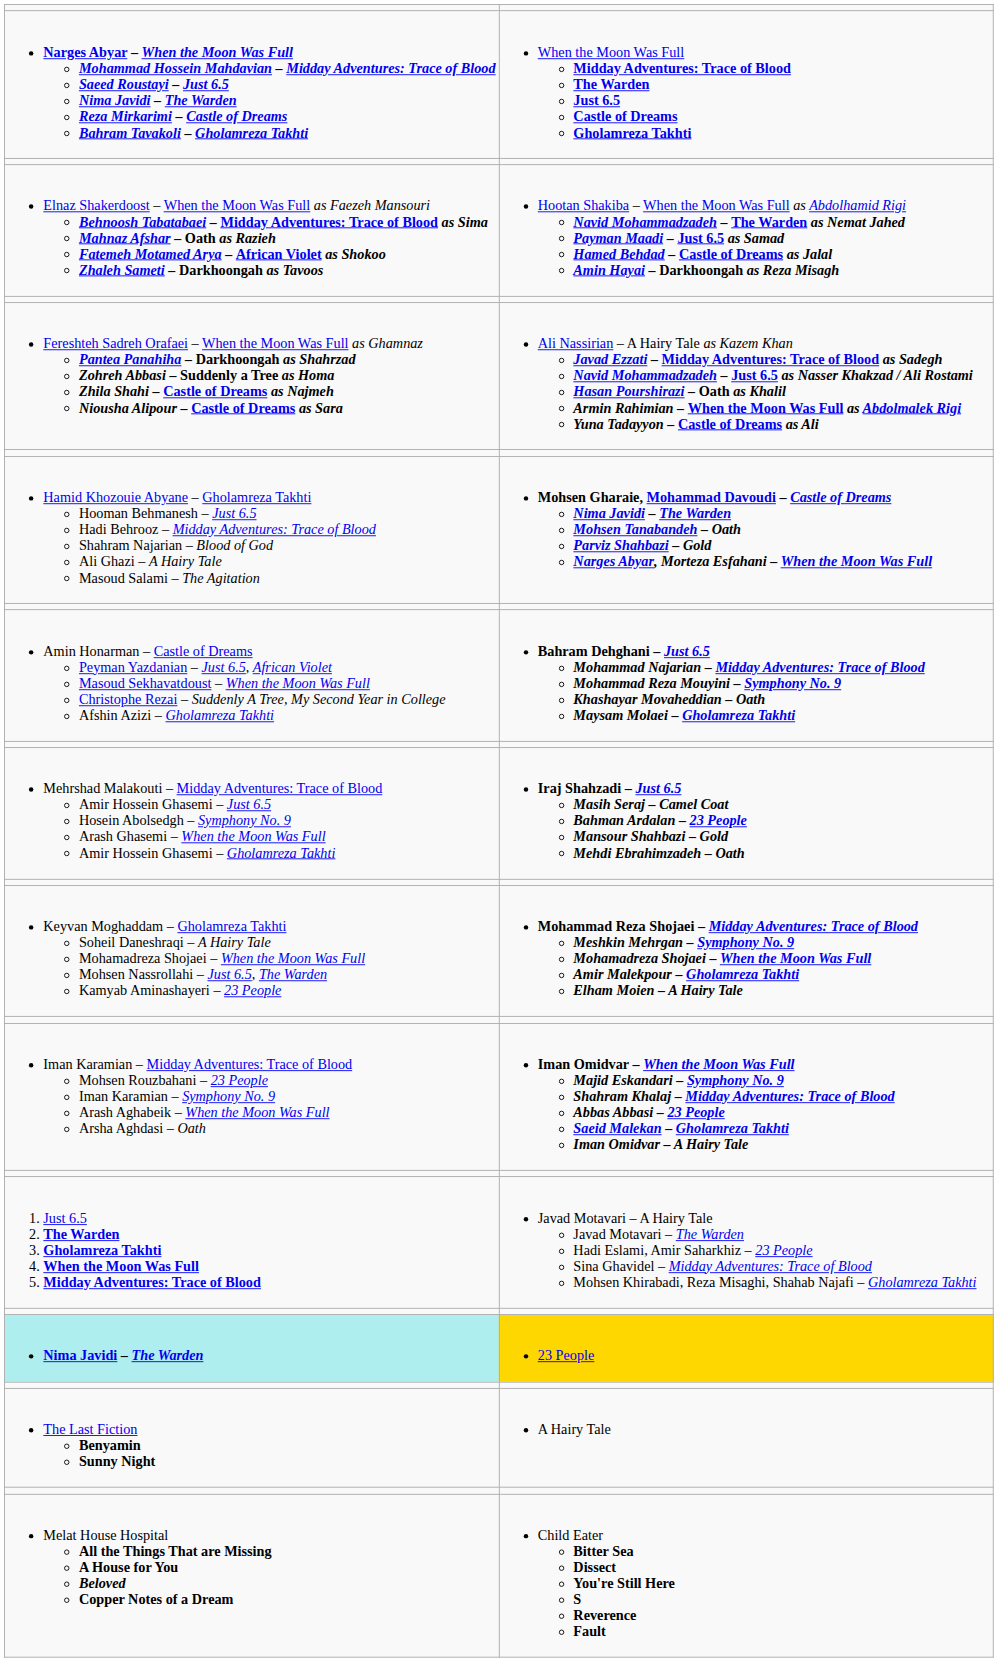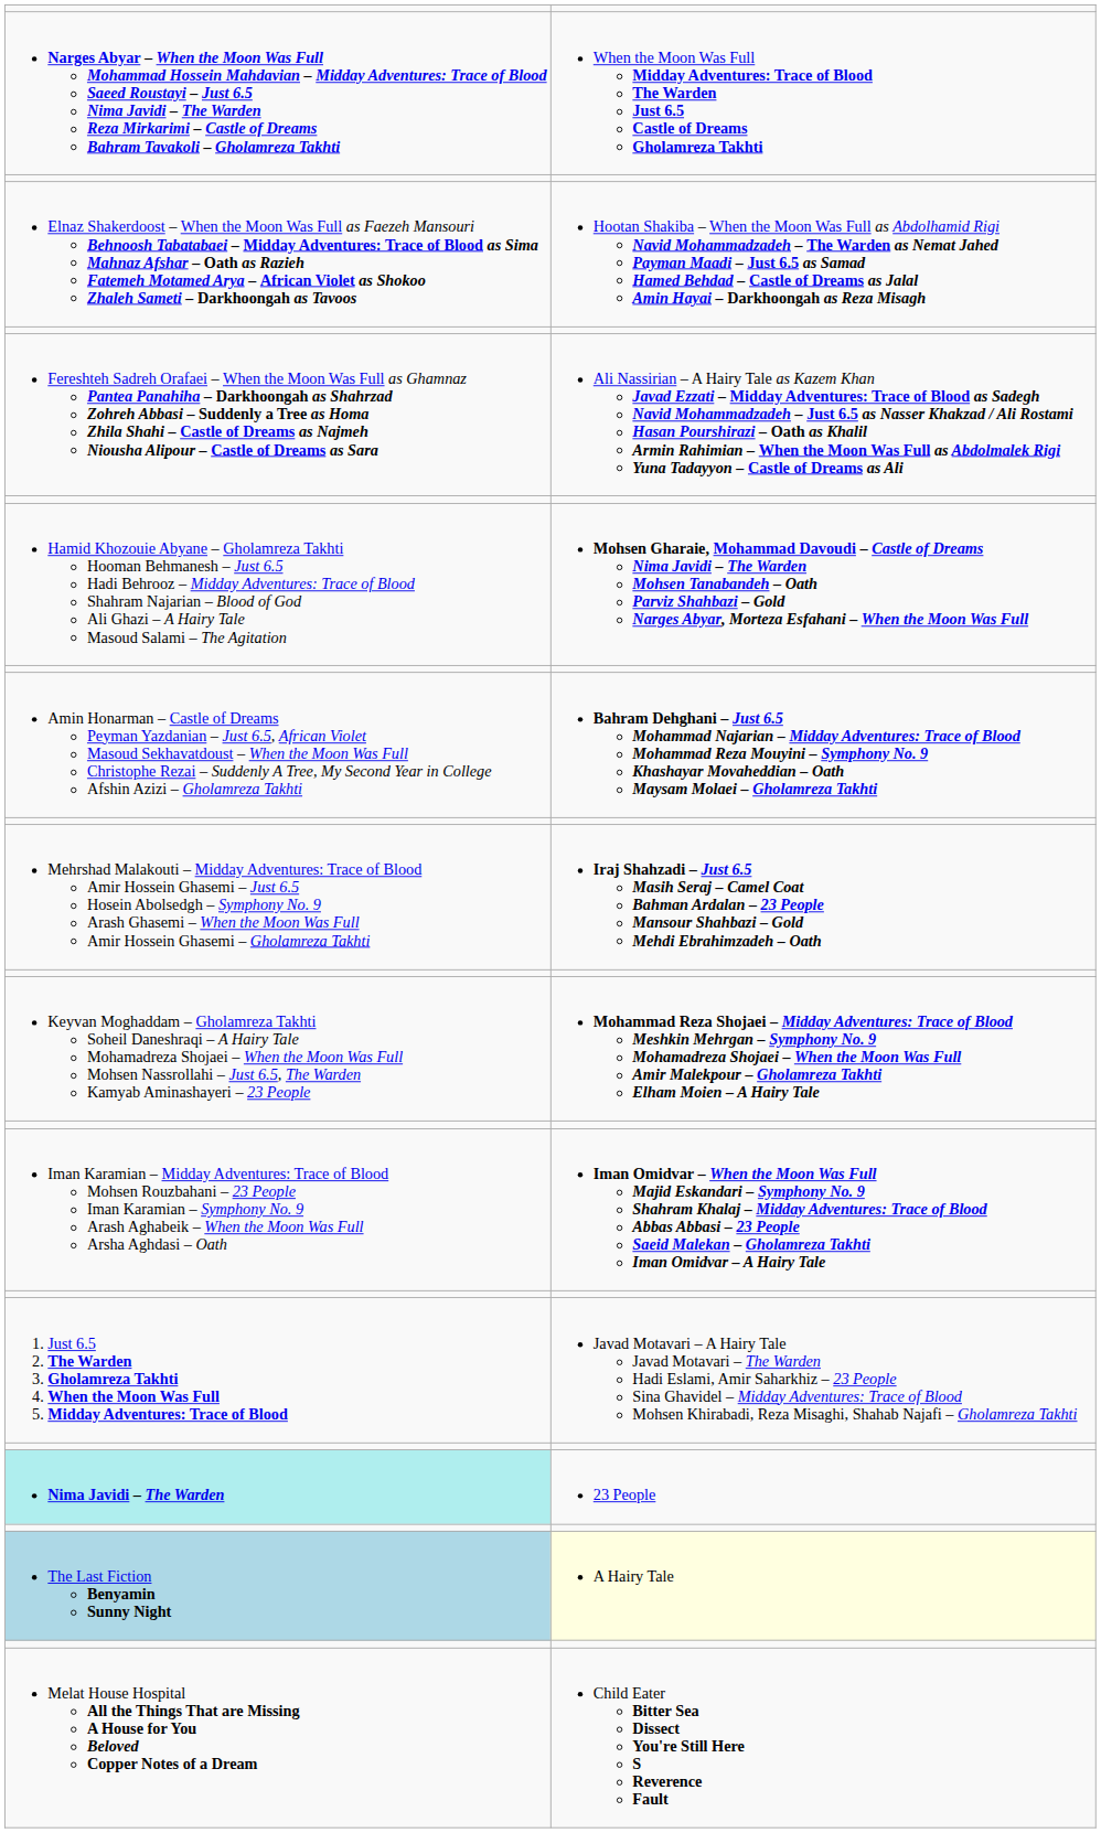row 20 | column 2: gold background -> no background
row 22 | column 1: no background -> lightblue background
row 22 | column 2: no background -> lightyellow background
